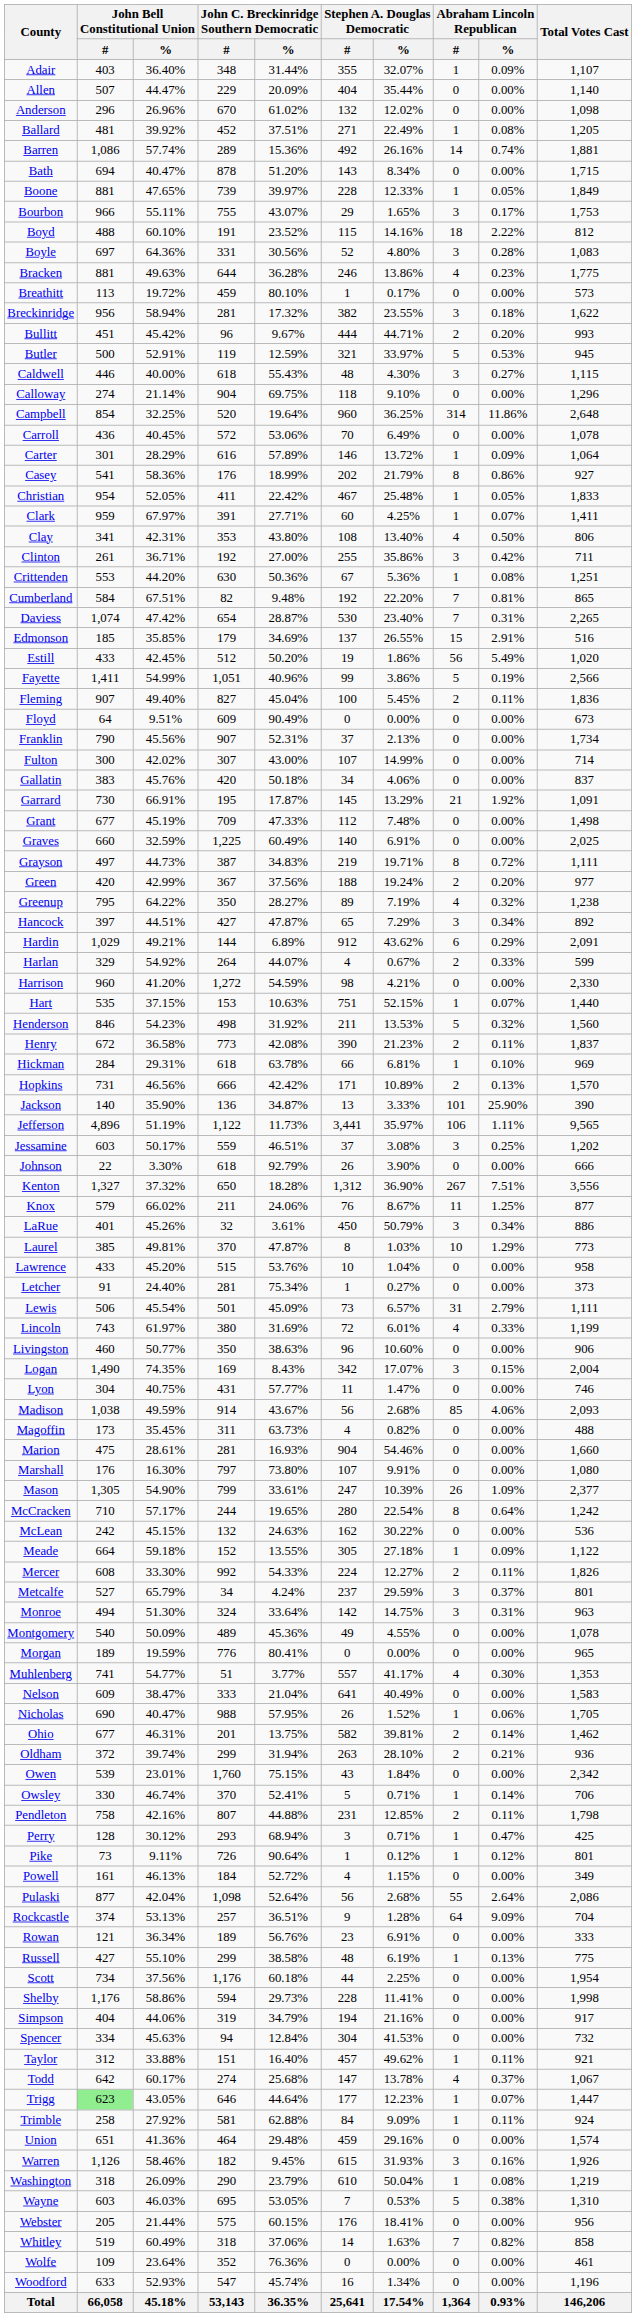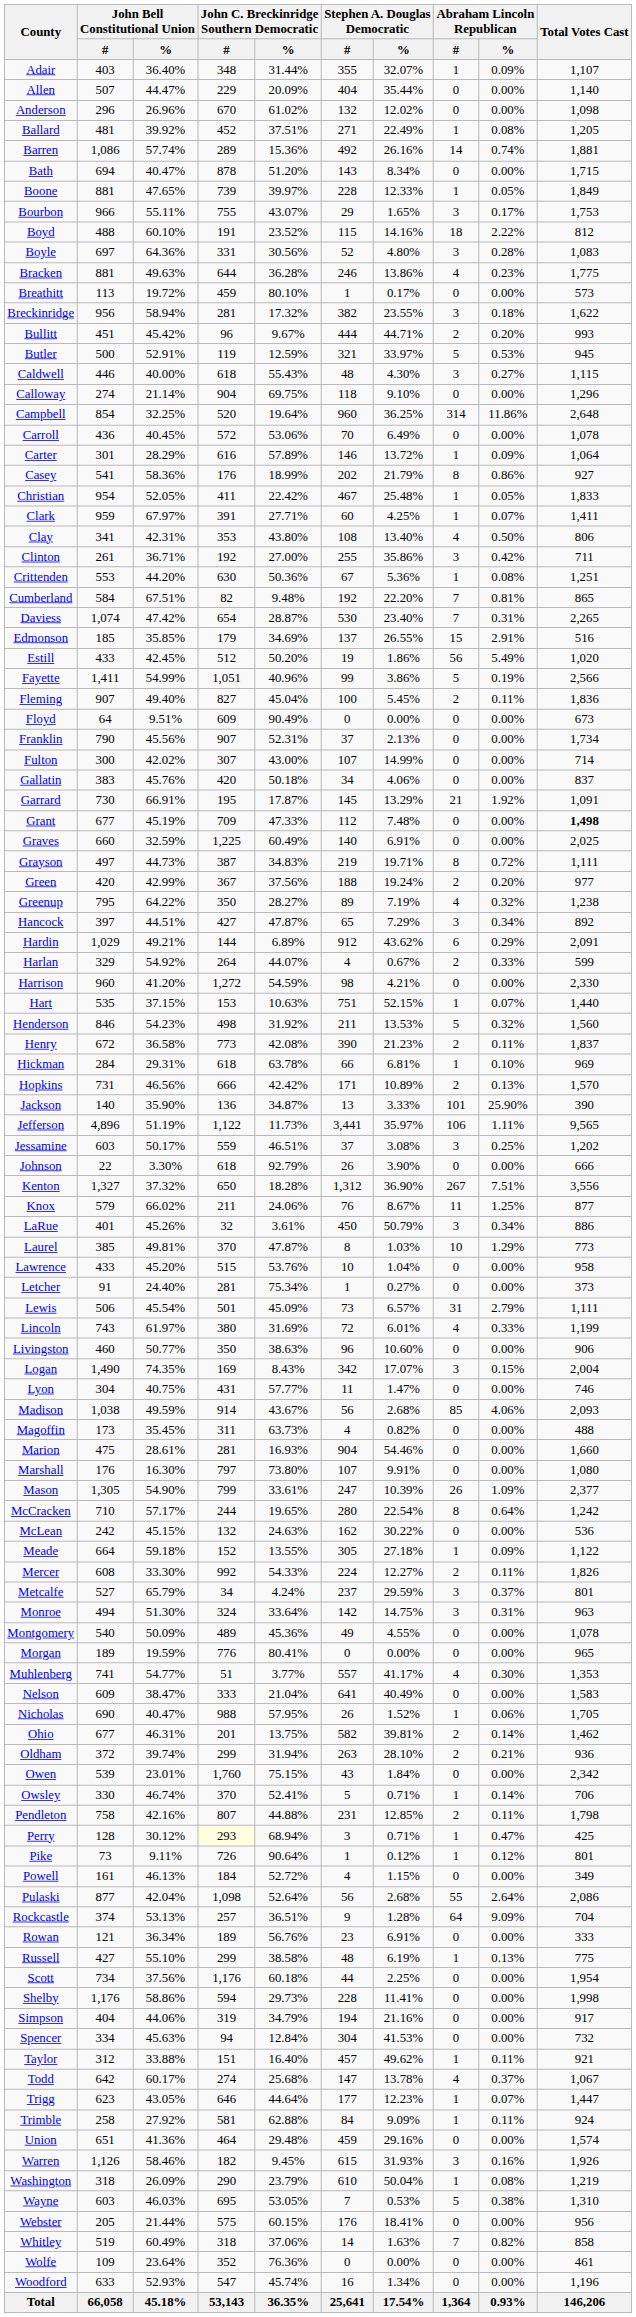Grant | Total Votes Cast: normal -> bold
Perry | John C. Breckinridge Southern Democratic / #: no background -> lightyellow background
Trigg | John Bell Constitutional Union / #: lightgreen background -> no background
